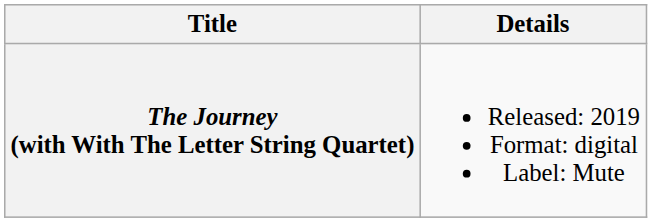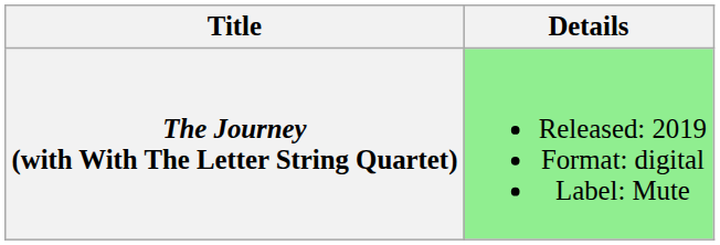The Journey (with With The Letter String Quartet) | Details: no background -> lightgreen background
